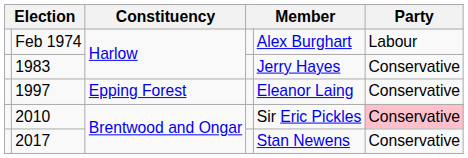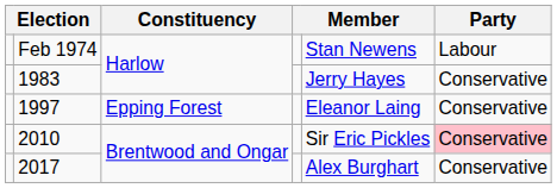Feb 1974 | column 5: Alex Burghart -> Stan Newens
2017 | column 5: Stan Newens -> Alex Burghart
